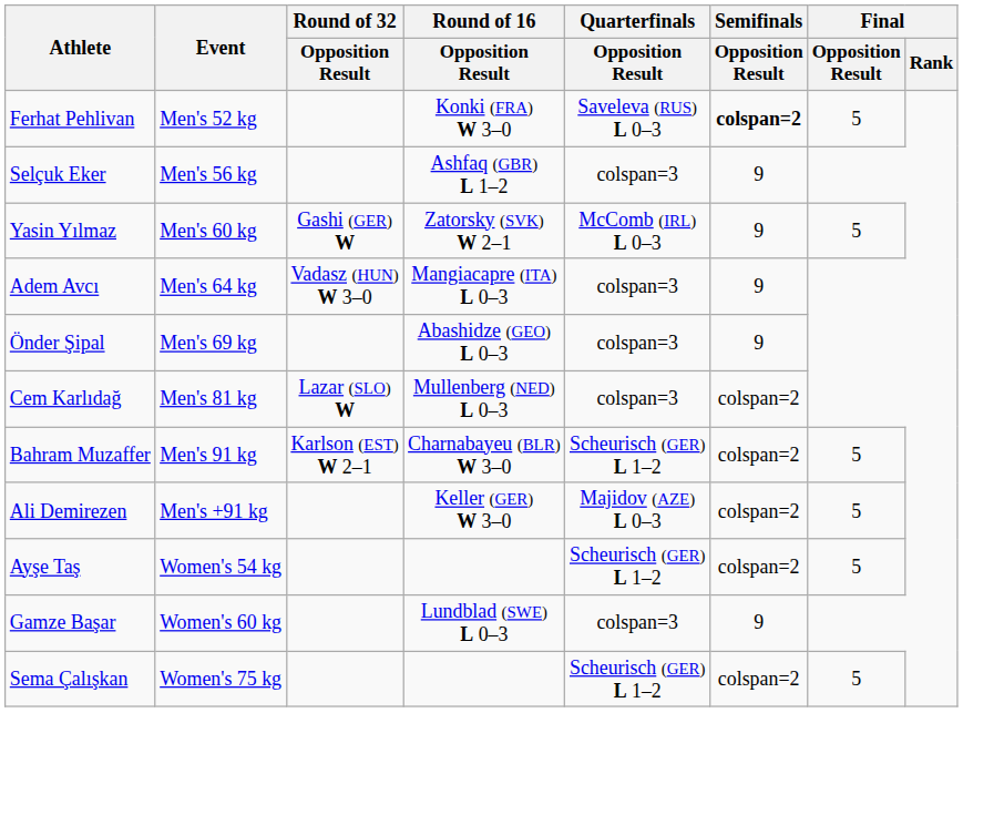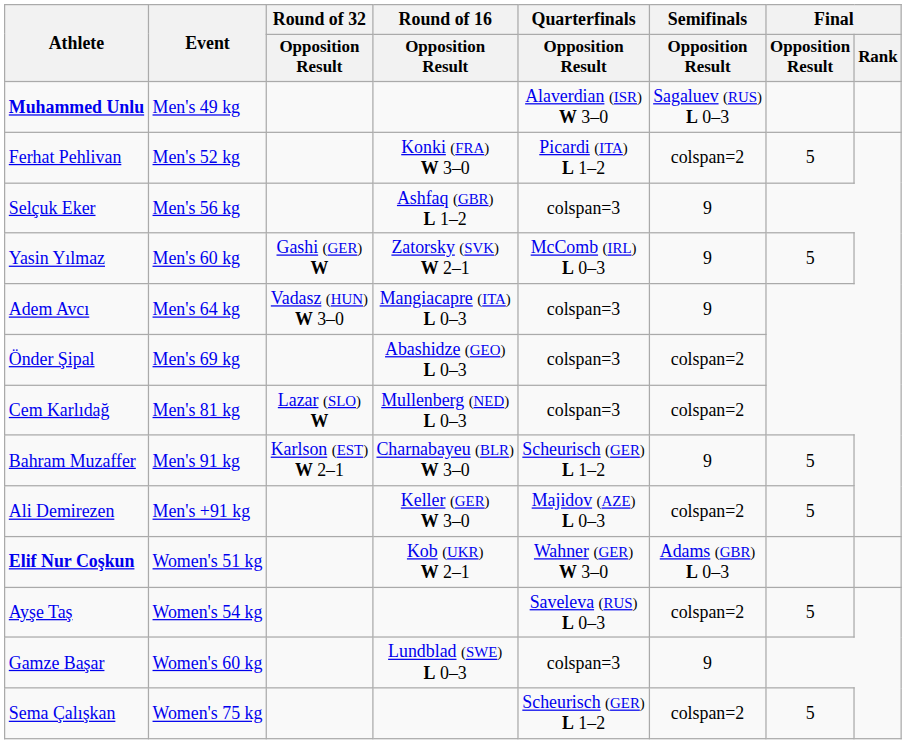+ row: Muhammed Unlu | Men's 49 kg | Alaverdian (ISR) W 3–0 | Sagaluev (RUS) L 0–3
Ferhat Pehlivan | Quarterfinals / Opposition Result: Saveleva (RUS) L 0–3 -> Picardi (ITA) L 1–2
Ferhat Pehlivan | Semifinals / Opposition Result: bold -> normal
Önder Şipal | Semifinals / Opposition Result: 9 -> colspan=2
Bahram Muzaffer | Semifinals / Opposition Result: colspan=2 -> 9
+ row: Elif Nur Coşkun | Women's 51 kg | Kob (UKR) W 2–1 | Wahner (GER) W 3–0 | Adams (GBR) L 0–3
Ayşe Taş | Quarterfinals / Opposition Result: Scheurisch (GER) L 1–2 -> Saveleva (RUS) L 0–3
